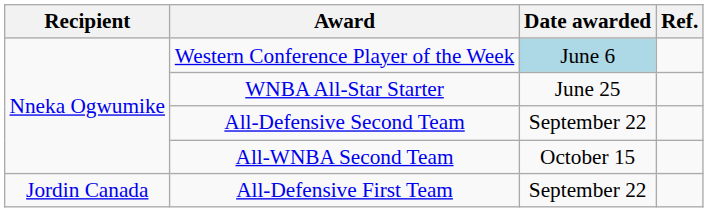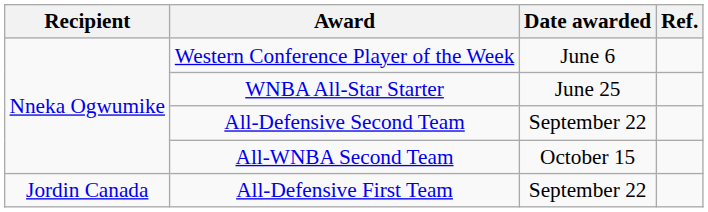Western Conference Player of the Week | Date awarded: lightblue background -> no background
